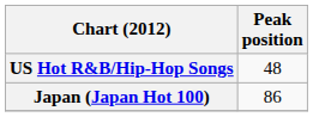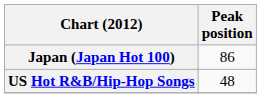rows swapped: Japan (Japan Hot 100) <-> US Hot R&B/Hip-Hop Songs
